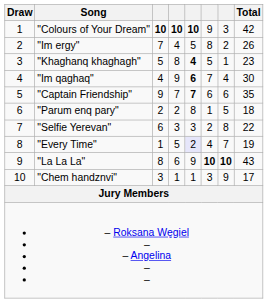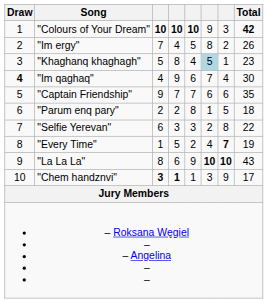"Colours of Your Dream" | Total: normal -> bold
"Khaghanq khaghagh" | column 5: bold -> normal
"Khaghanq khaghagh" | column 6: no background -> lightblue background
"Im qaghaq" | Draw: normal -> bold
"Im qaghaq" | column 5: bold -> normal
"Captain Friendship" | column 5: bold -> normal
"Every Time" | column 5: lavender background -> no background
"Every Time" | column 7: normal -> bold
"Chem handznvi" | column 3: normal -> bold
"Chem handznvi" | column 4: normal -> bold
